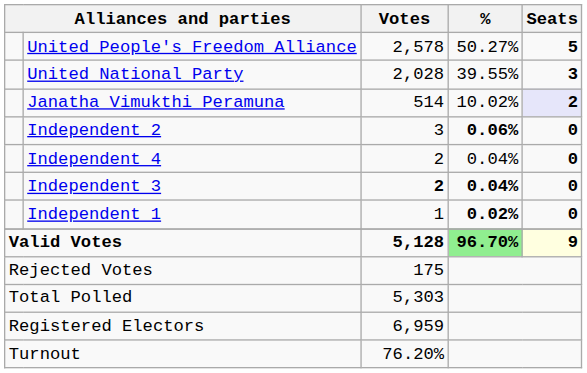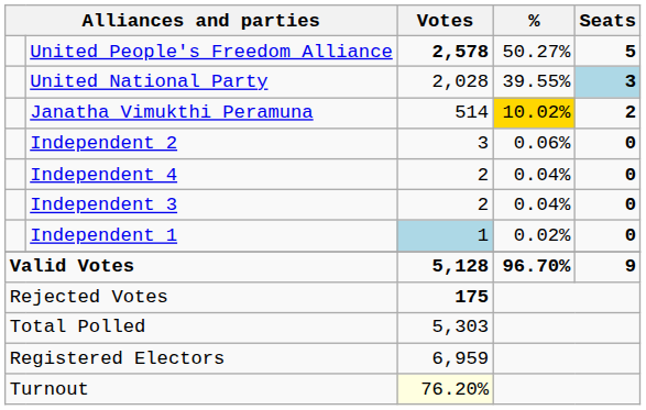United People's Freedom Alliance | Votes: normal -> bold
United National Party | Seats: no background -> lightblue background
Janatha Vimukthi Peramuna | %: no background -> gold background
Janatha Vimukthi Peramuna | Seats: lavender background -> no background
Independent 2 | %: bold -> normal
Independent 3 | Votes: bold -> normal
Independent 3 | %: bold -> normal
Independent 1 | Votes: no background -> lightblue background
Independent 1 | %: bold -> normal
Valid Votes | %: lightgreen background -> no background
Valid Votes | Seats: lightyellow background -> no background
Rejected Votes | Votes: normal -> bold
Turnout | Votes: no background -> lightyellow background
